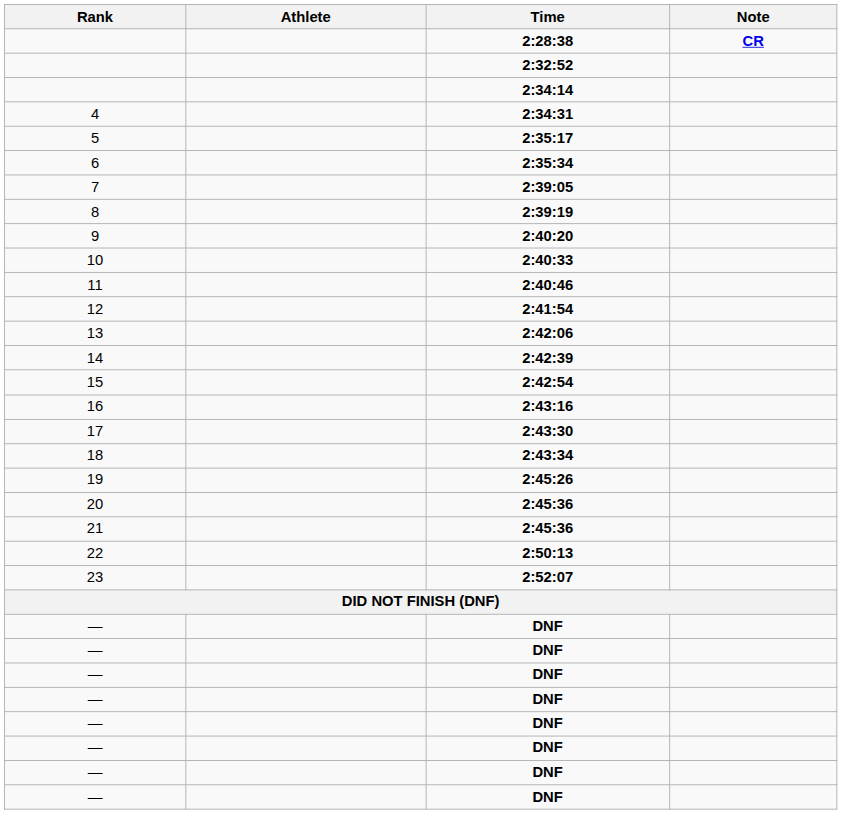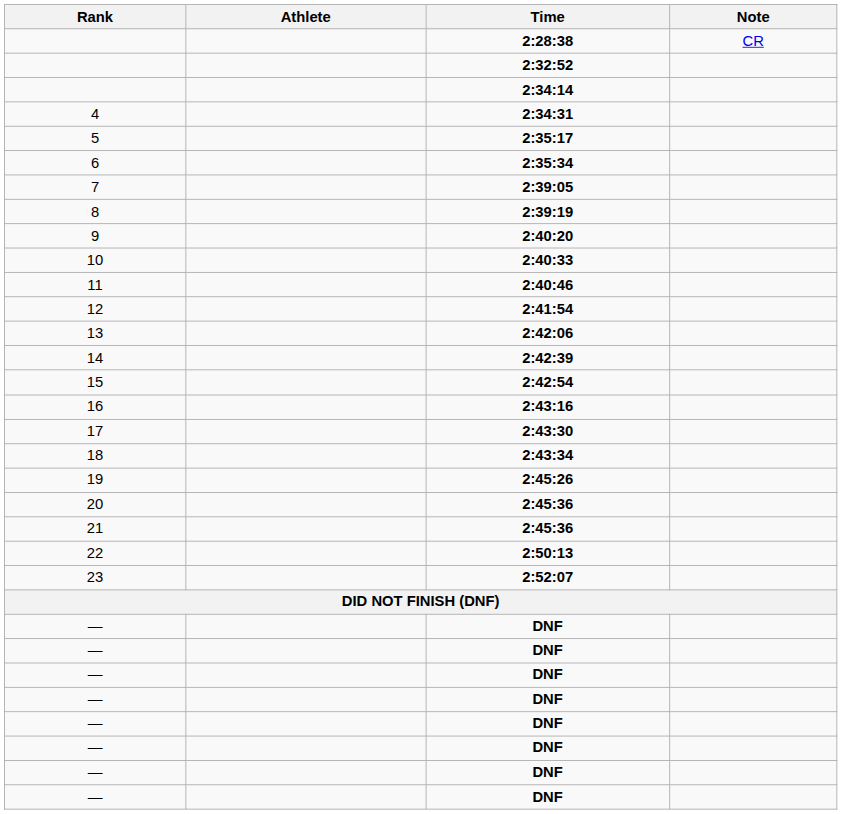2:28:38 | Note: bold -> normal
